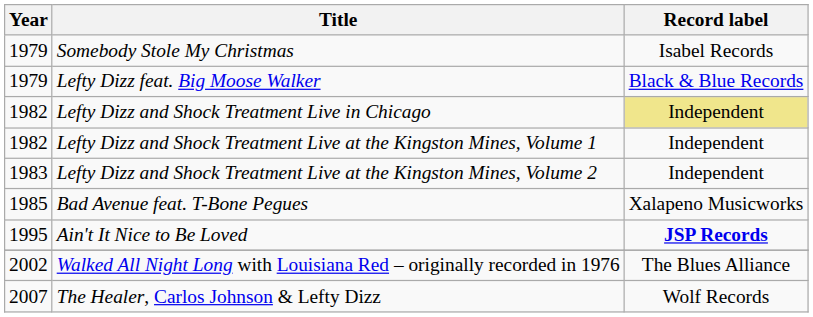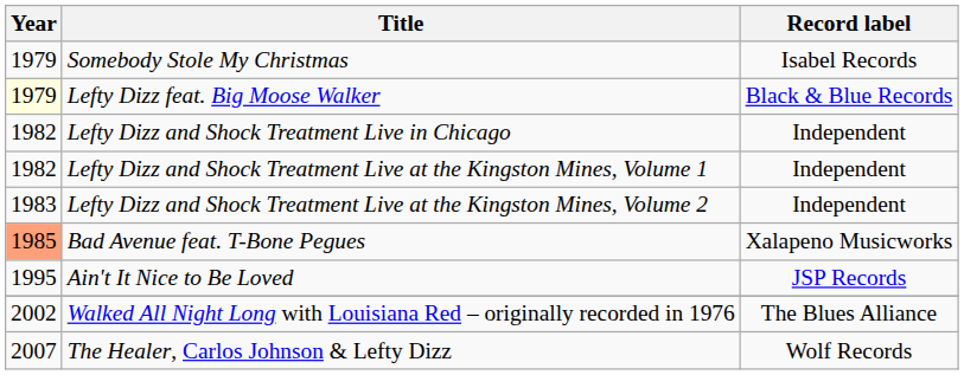Lefty Dizz feat. Big Moose Walker | Year: no background -> lightyellow background
Lefty Dizz and Shock Treatment Live in Chicago | Record label: khaki background -> no background
Bad Avenue feat. T-Bone Pegues | Year: no background -> lightsalmon background
Ain't It Nice to Be Loved | Record label: bold -> normal
